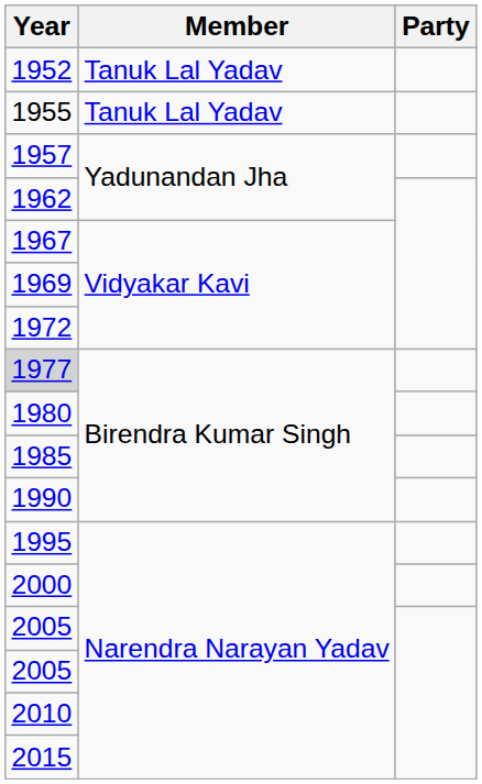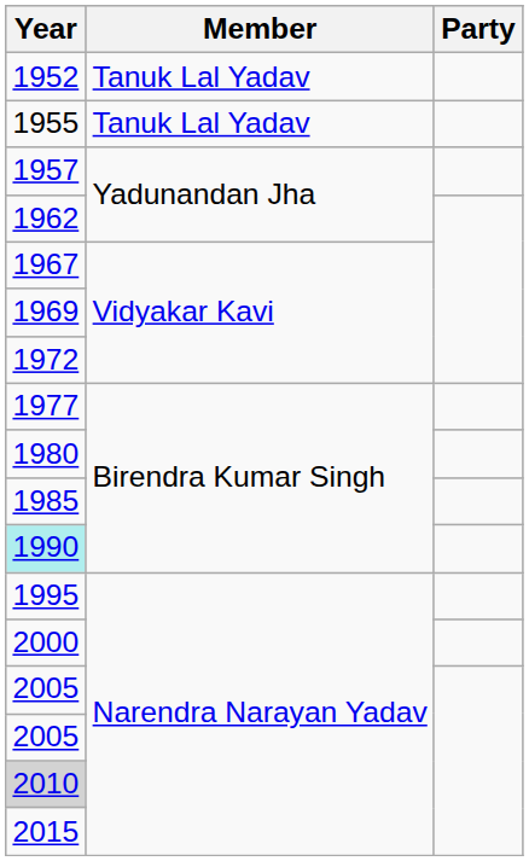1977 | Year: lightgrey background -> no background
1990 | Year: no background -> paleturquoise background
2010 | Year: no background -> lightgrey background
